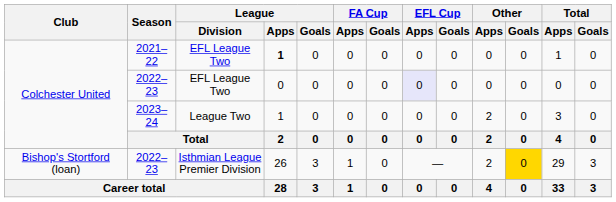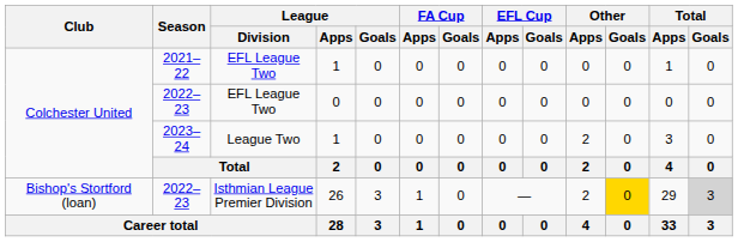2021–22 | League / Apps: bold -> normal
2022–23 / EFL League Two | EFL Cup / Apps: lavender background -> no background
2022–23 / Isthmian League Premier Division | Total / Goals: no background -> lightgrey background
